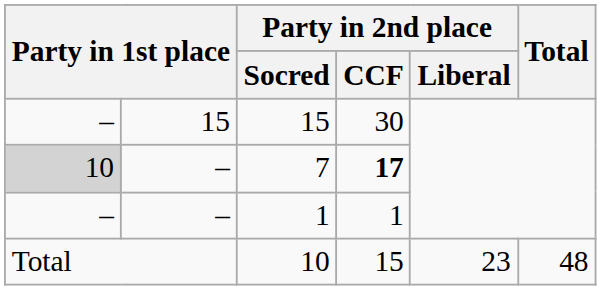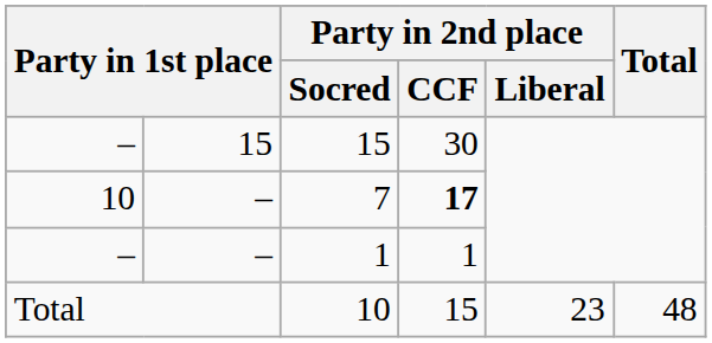7 | column 1: lightgrey background -> no background
